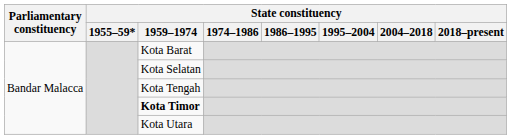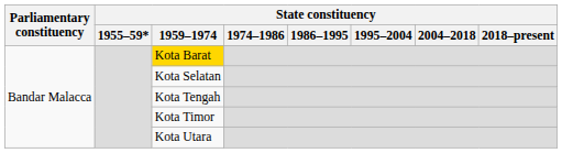Kota Barat | State constituency / 1959–1974: no background -> gold background
Kota Timor | State constituency / 1959–1974: bold -> normal
